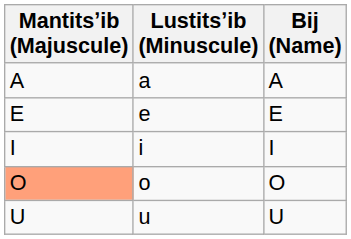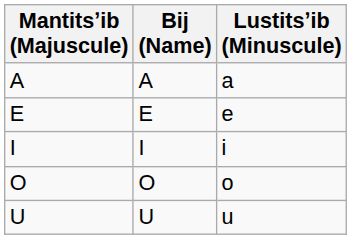columns swapped: Lustitsʼib (Minuscule) <-> Bij (Name)
row 5 | Mantitsʼib (Majuscule): lightsalmon background -> no background
